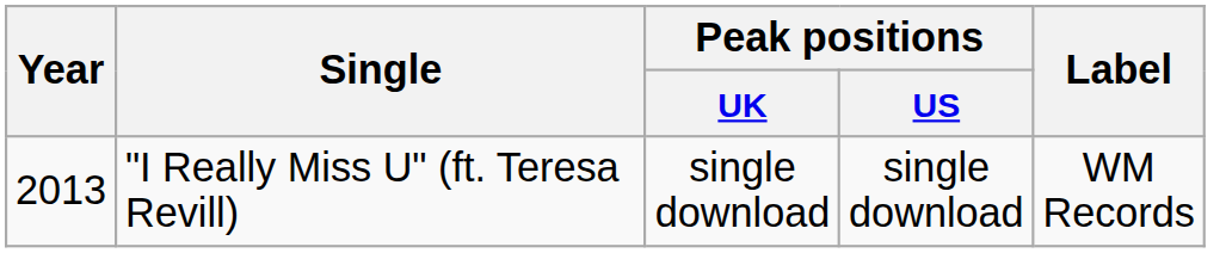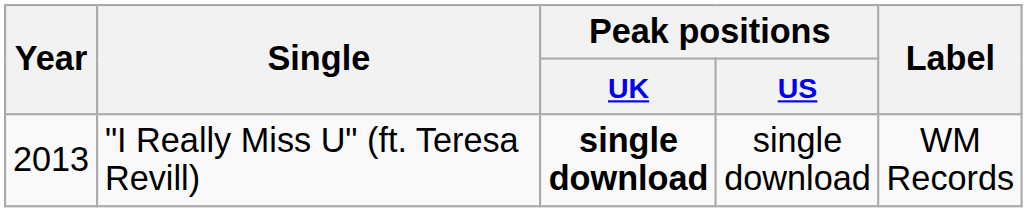"I Really Miss U" (ft. Teresa Revill) | Peak positions / UK: normal -> bold
